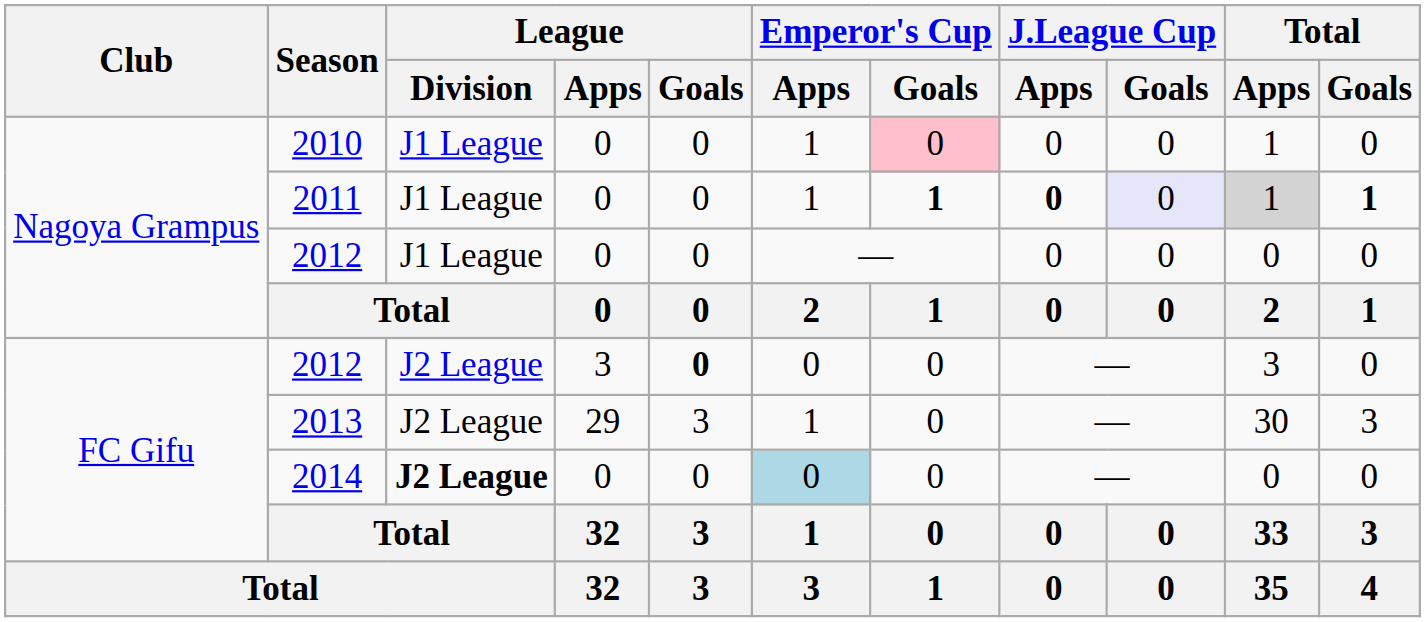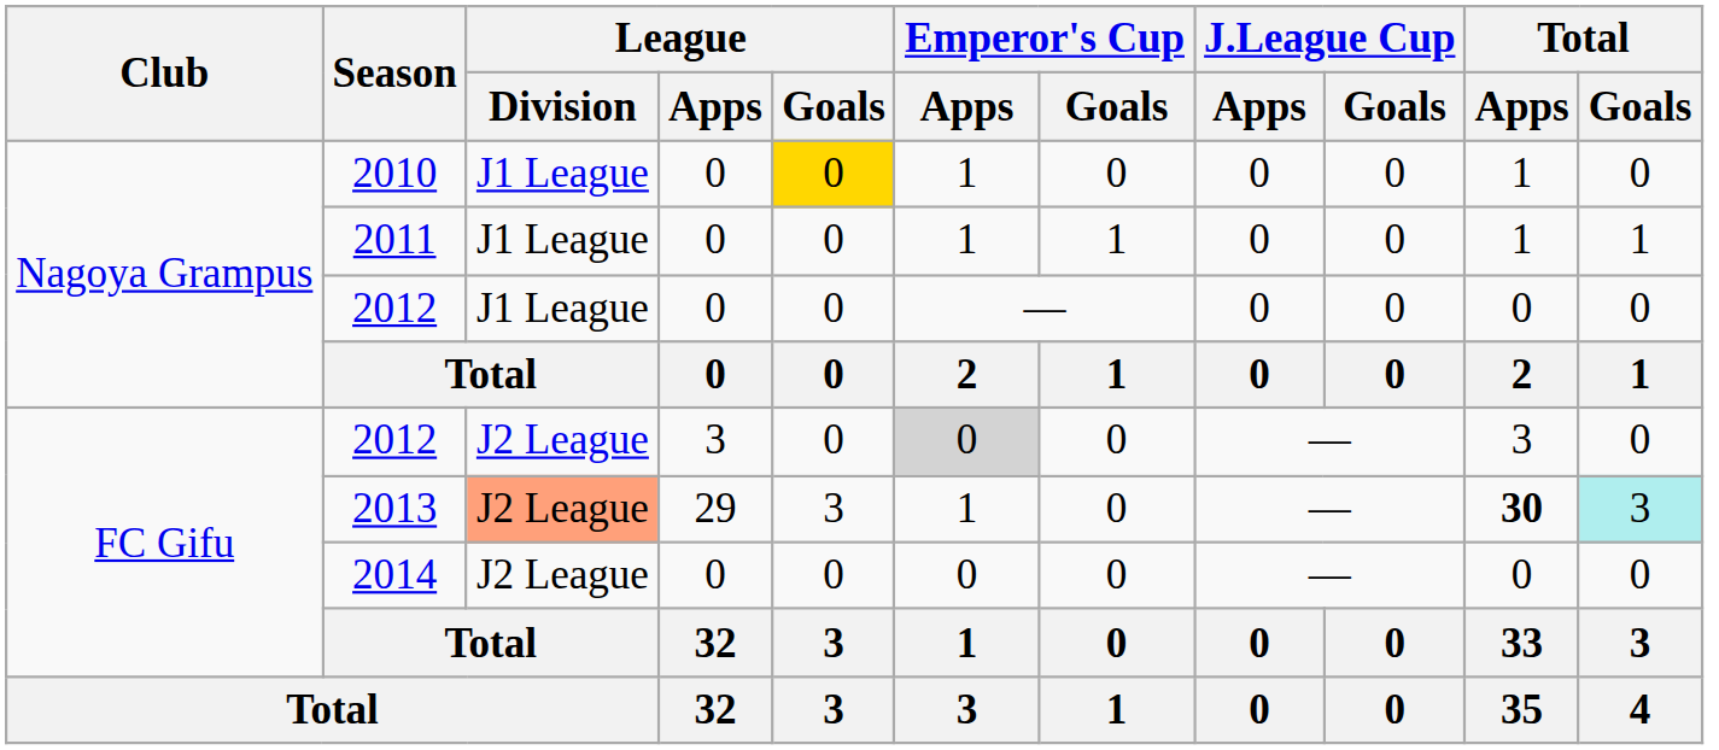2010 | League / Goals: no background -> gold background
2010 | Emperor's Cup / Goals: pink background -> no background
2011 | Emperor's Cup / Goals: bold -> normal
2011 | J.League Cup / Apps: bold -> normal
2011 | J.League Cup / Goals: lavender background -> no background
2011 | Total / Apps: lightgrey background -> no background
2011 | Total / Goals: bold -> normal
2012 / 3 | League / Goals: bold -> normal
2012 / 3 | Emperor's Cup / Apps: no background -> lightgrey background
2013 | League / Division: no background -> lightsalmon background
2013 | Total / Apps: normal -> bold
2013 | Total / Goals: no background -> paleturquoise background
2014 | League / Division: bold -> normal
2014 | Emperor's Cup / Apps: lightblue background -> no background
